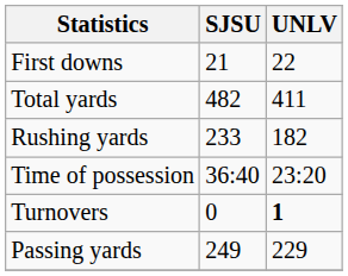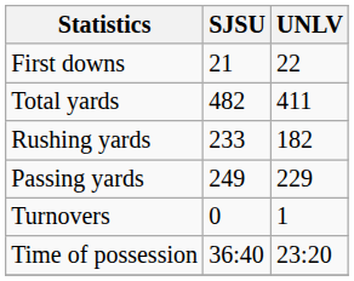rows swapped: Passing yards <-> Time of possession
Turnovers | UNLV: bold -> normal
